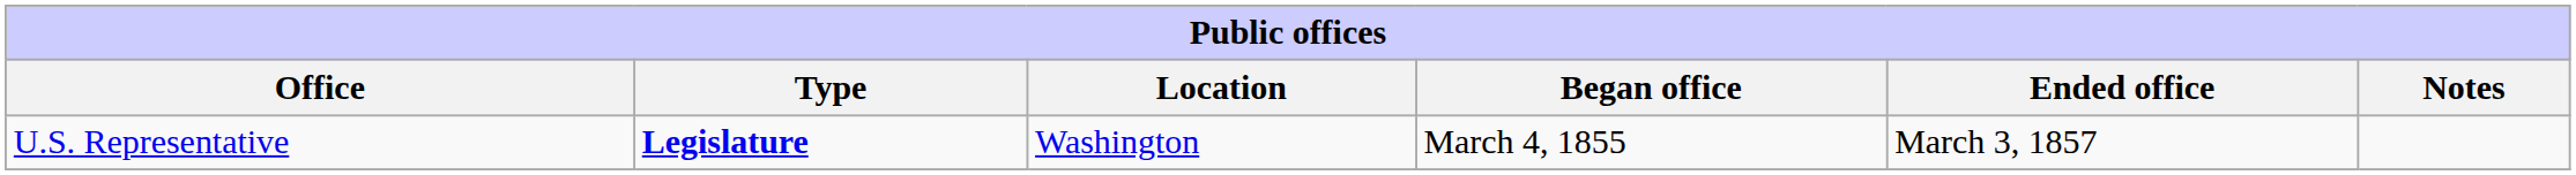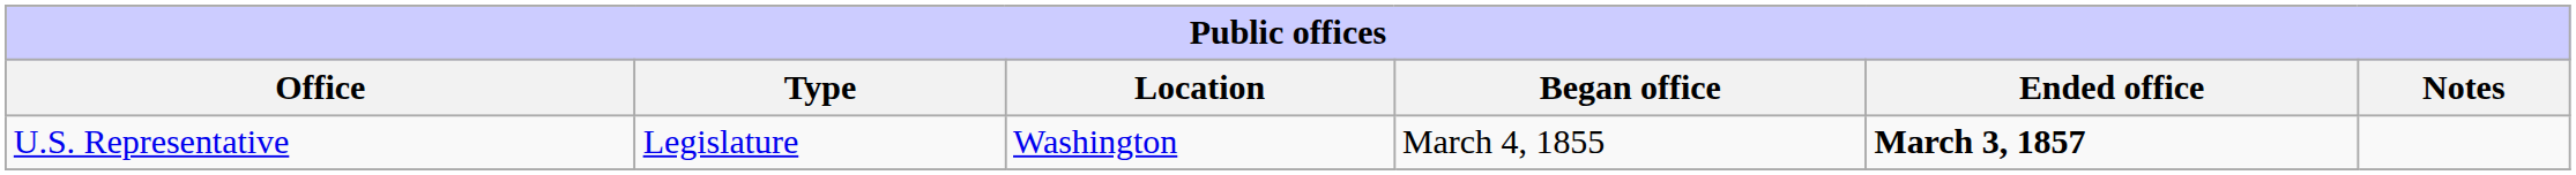U.S. Representative | Type: bold -> normal
U.S. Representative | Ended office: normal -> bold
